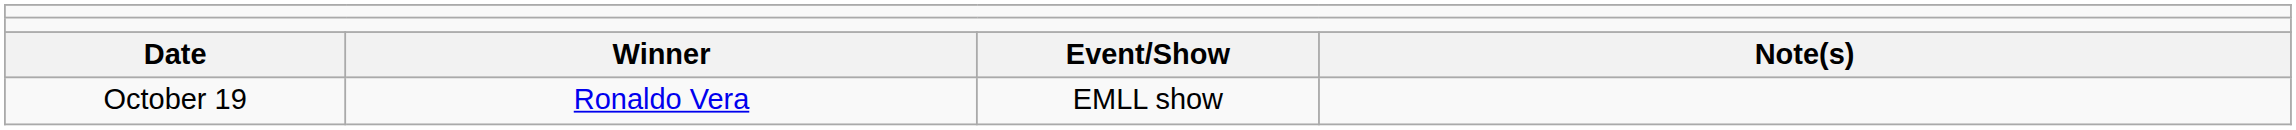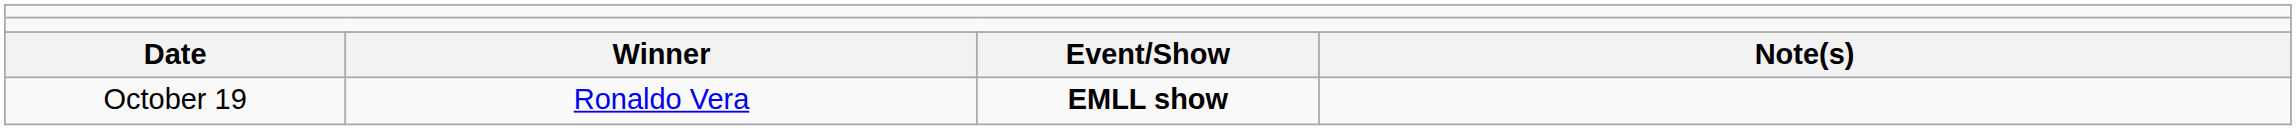October 19 | column 3: normal -> bold
